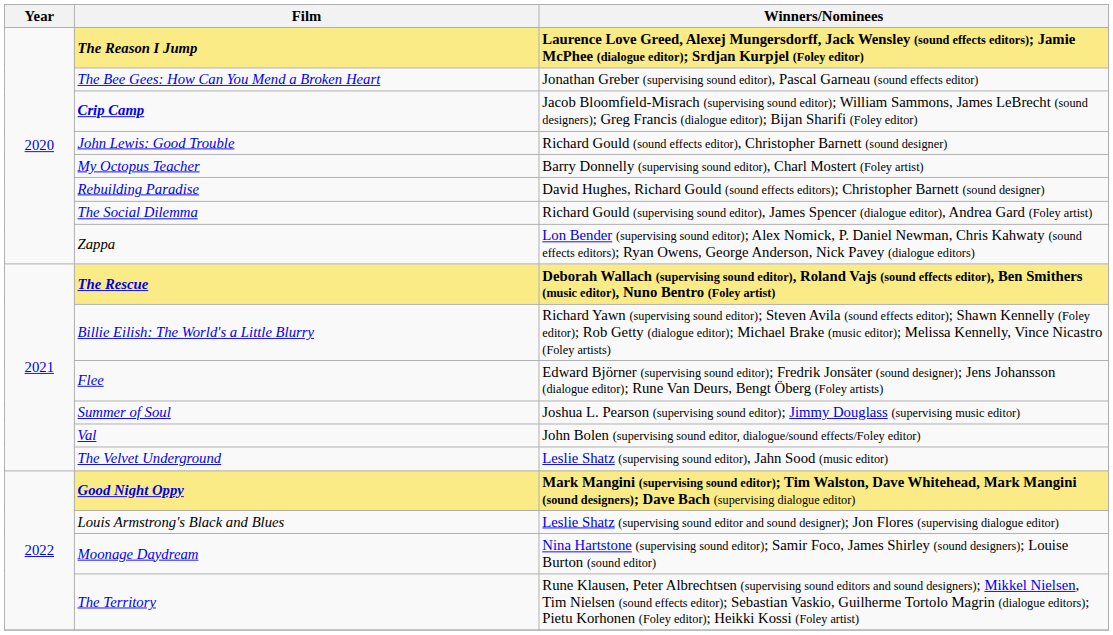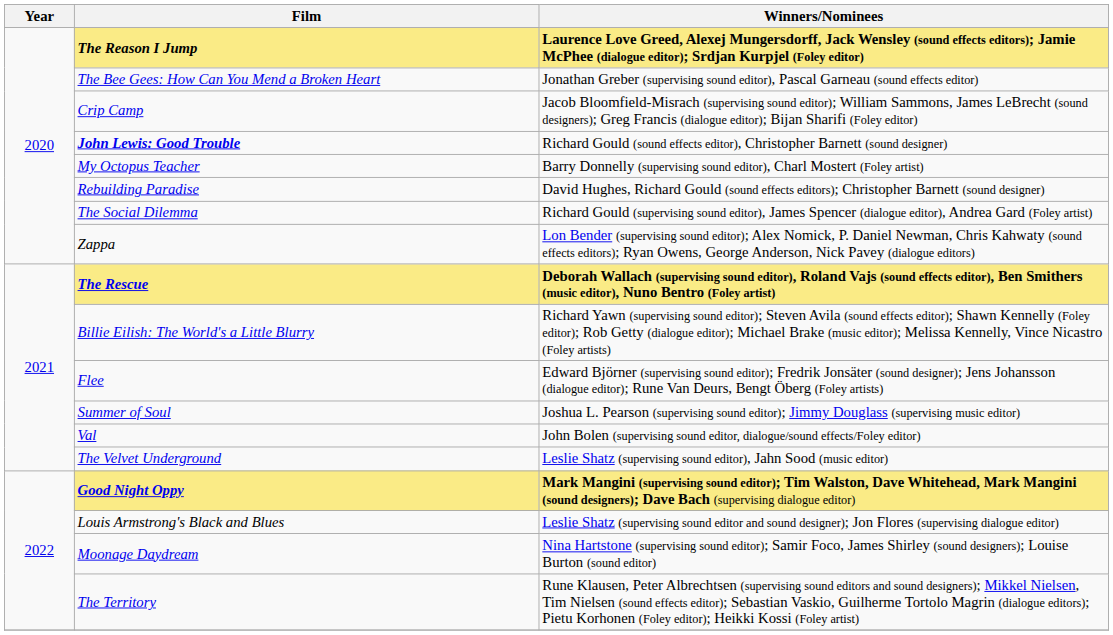Crip Camp | Film: bold -> normal
John Lewis: Good Trouble | Film: normal -> bold
